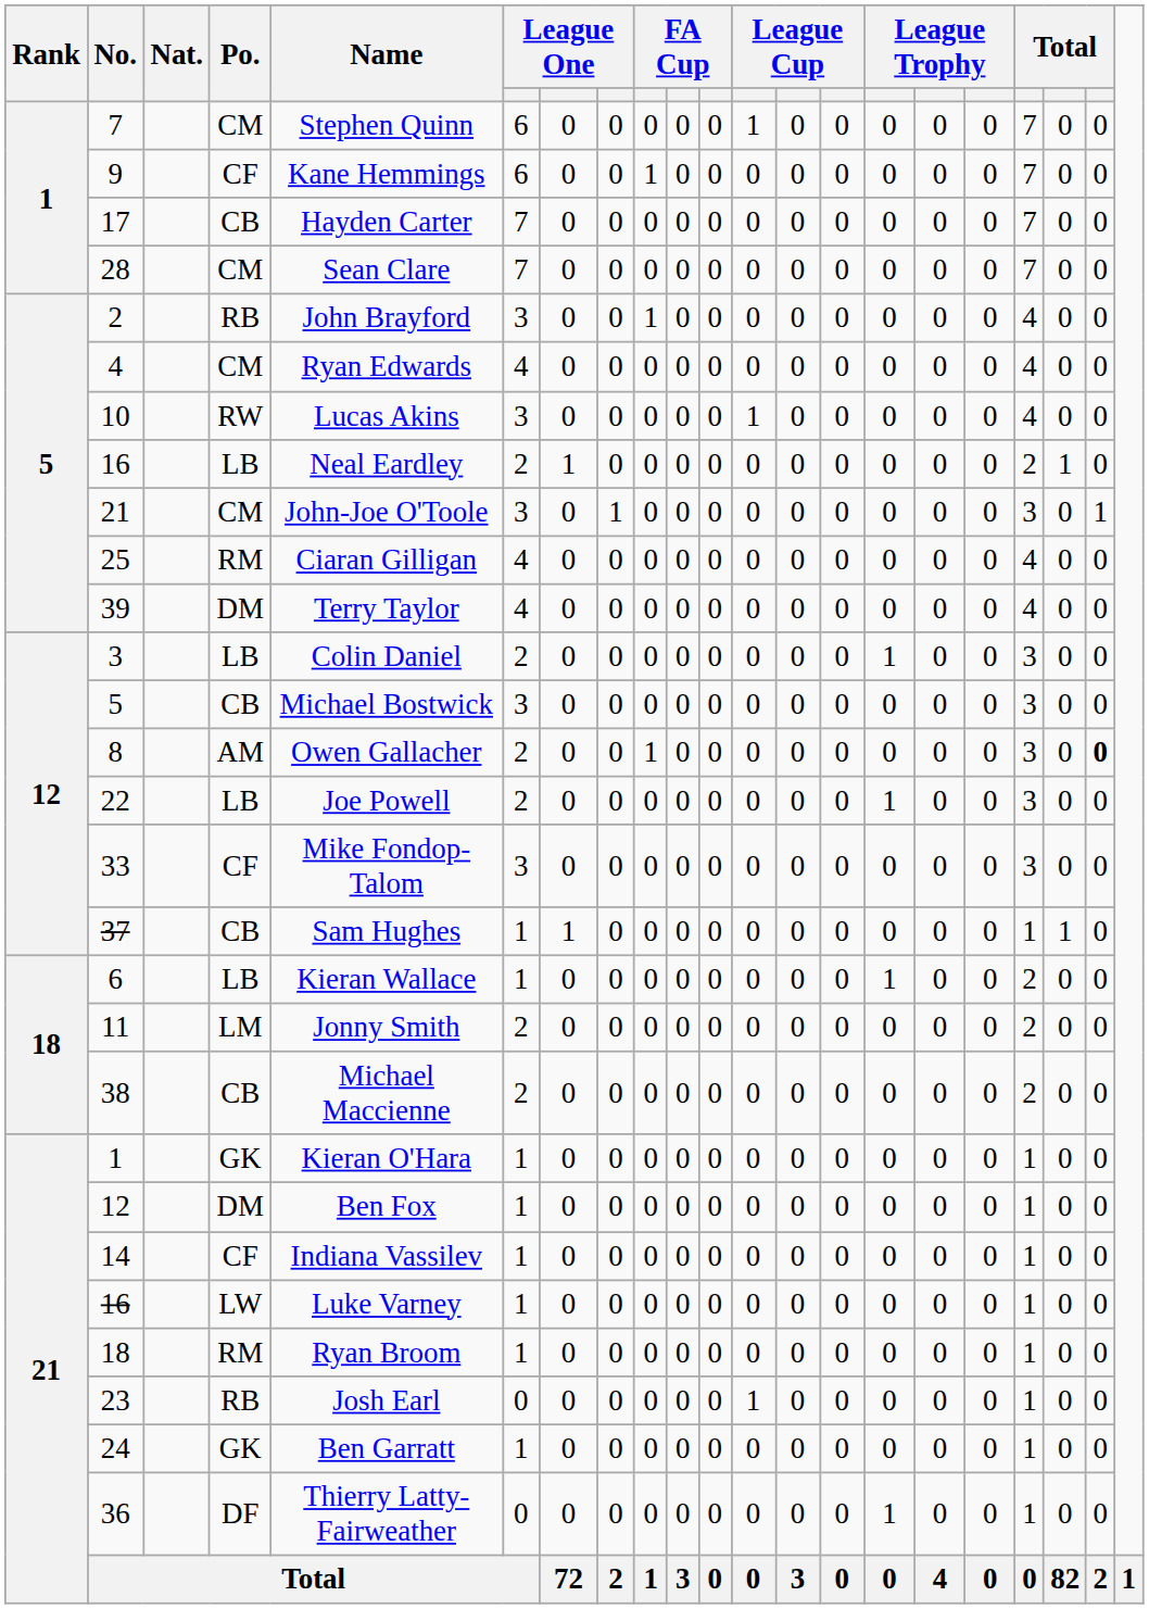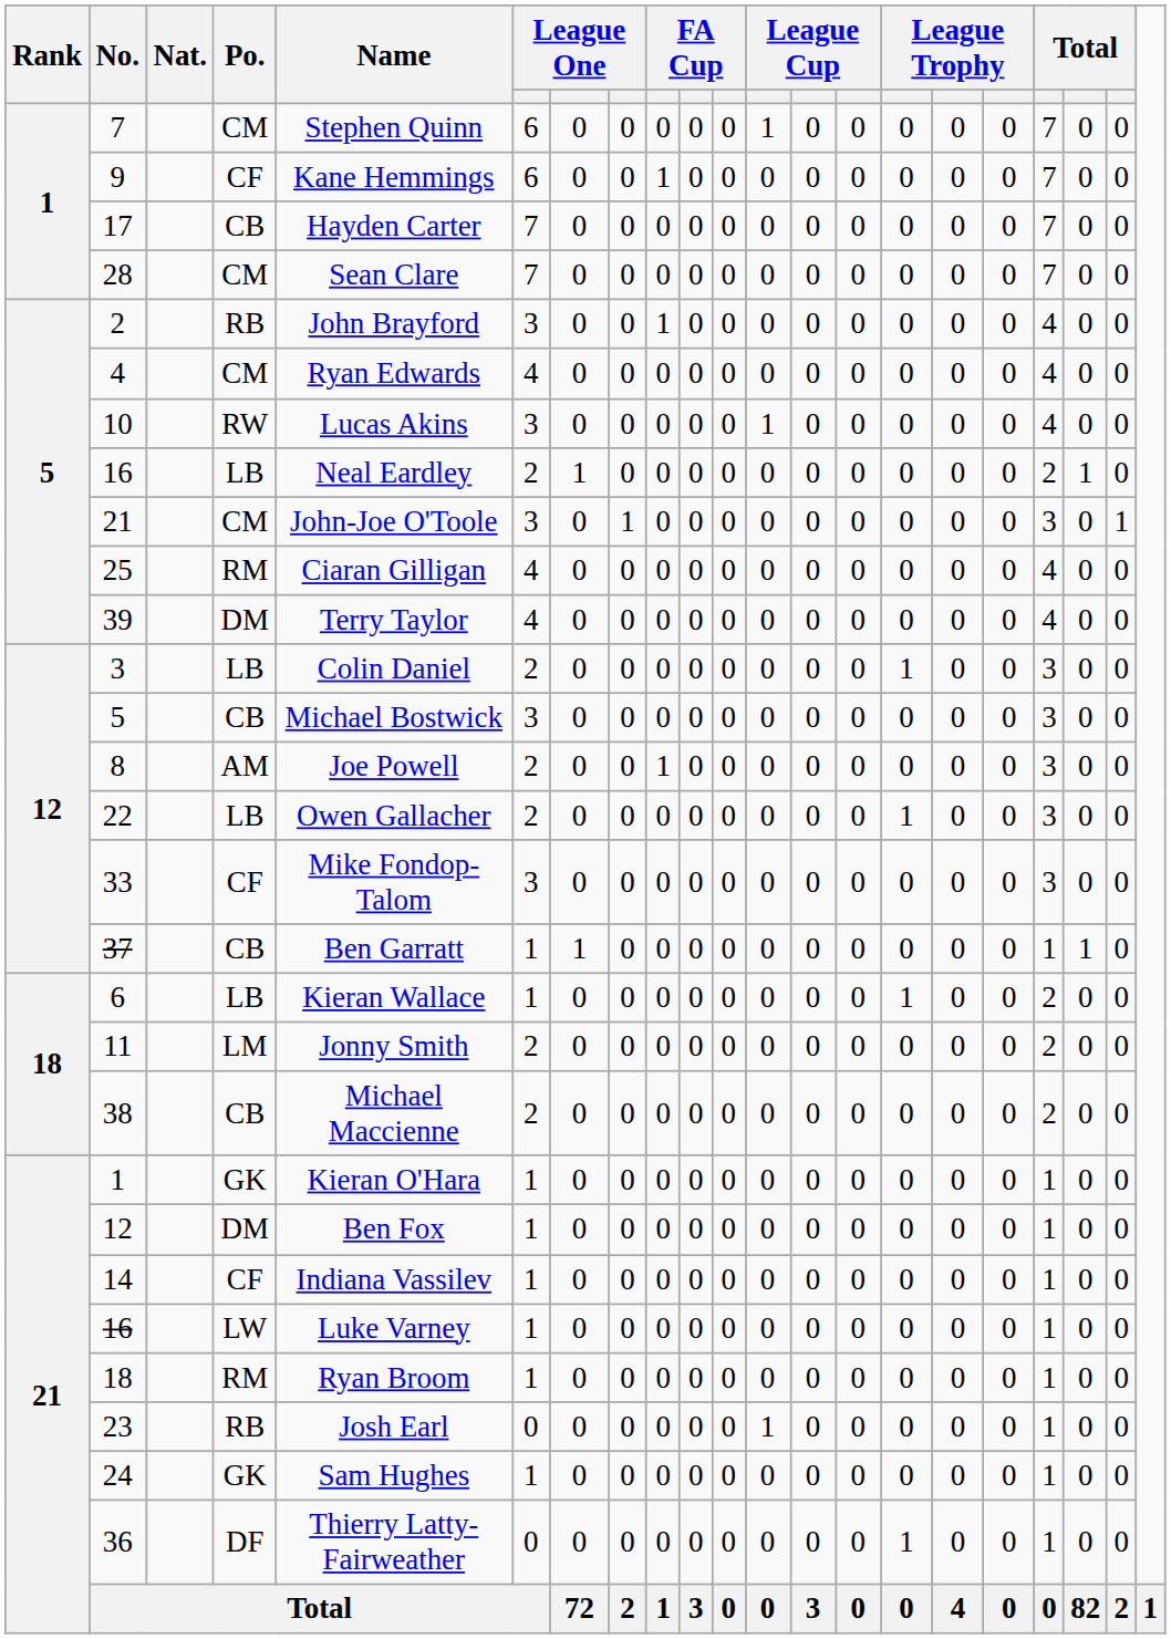8 | Name: Owen Gallacher -> Joe Powell
8 | column 20: bold -> normal
22 | Name: Joe Powell -> Owen Gallacher
37 | Name: Sam Hughes -> Ben Garratt
24 | Name: Ben Garratt -> Sam Hughes
